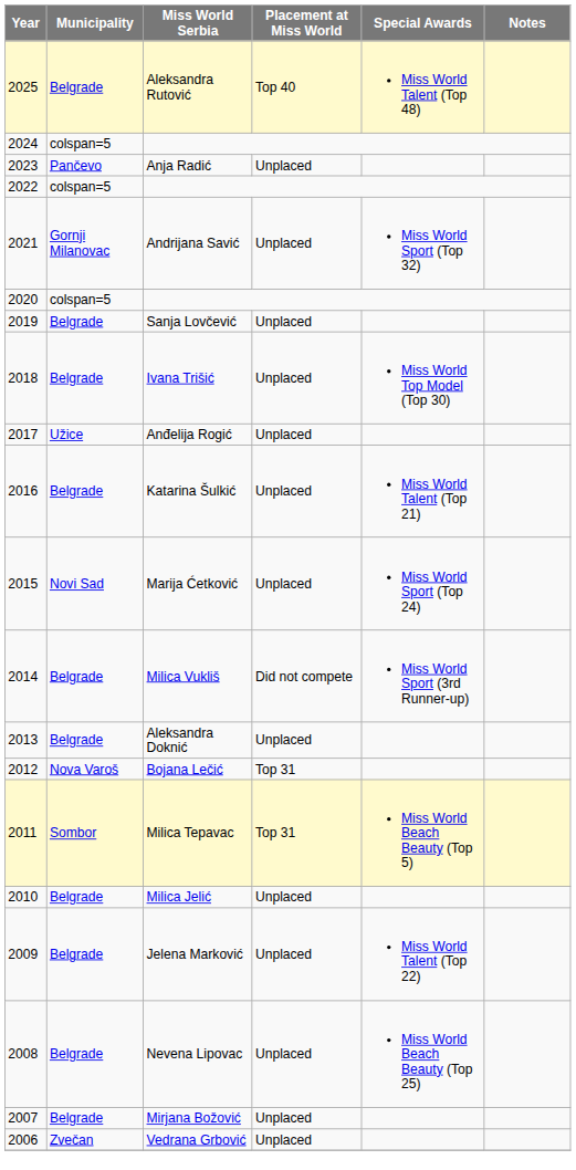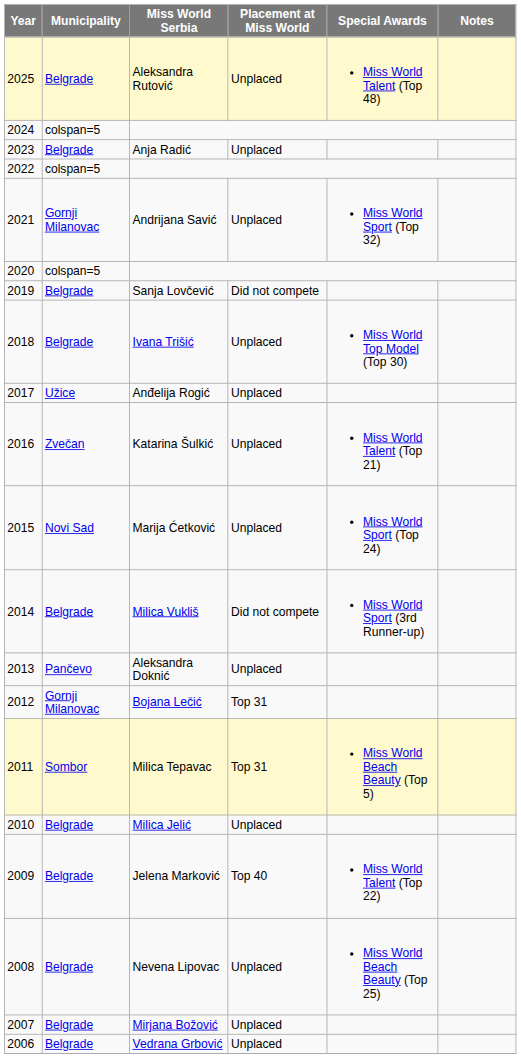Aleksandra Rutović | Placement at Miss World: Top 40 -> Unplaced
Anja Radić | Municipality: Pančevo -> Belgrade
Sanja Lovčević | Placement at Miss World: Unplaced -> Did not compete
Katarina Šulkić | Municipality: Belgrade -> Zvečan
Aleksandra Doknić | Municipality: Belgrade -> Pančevo
Bojana Lečić | Municipality: Nova Varoš -> Gornji Milanovac
Jelena Marković | Placement at Miss World: Unplaced -> Top 40
Vedrana Grbović | Municipality: Zvečan -> Belgrade
